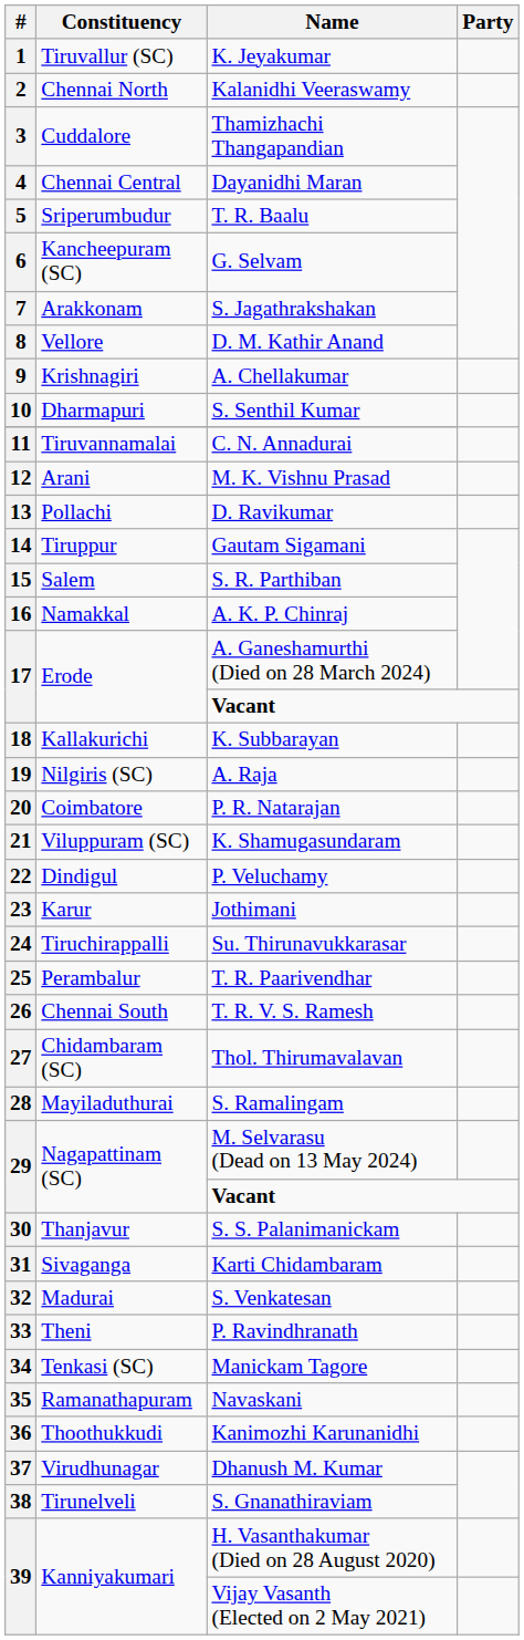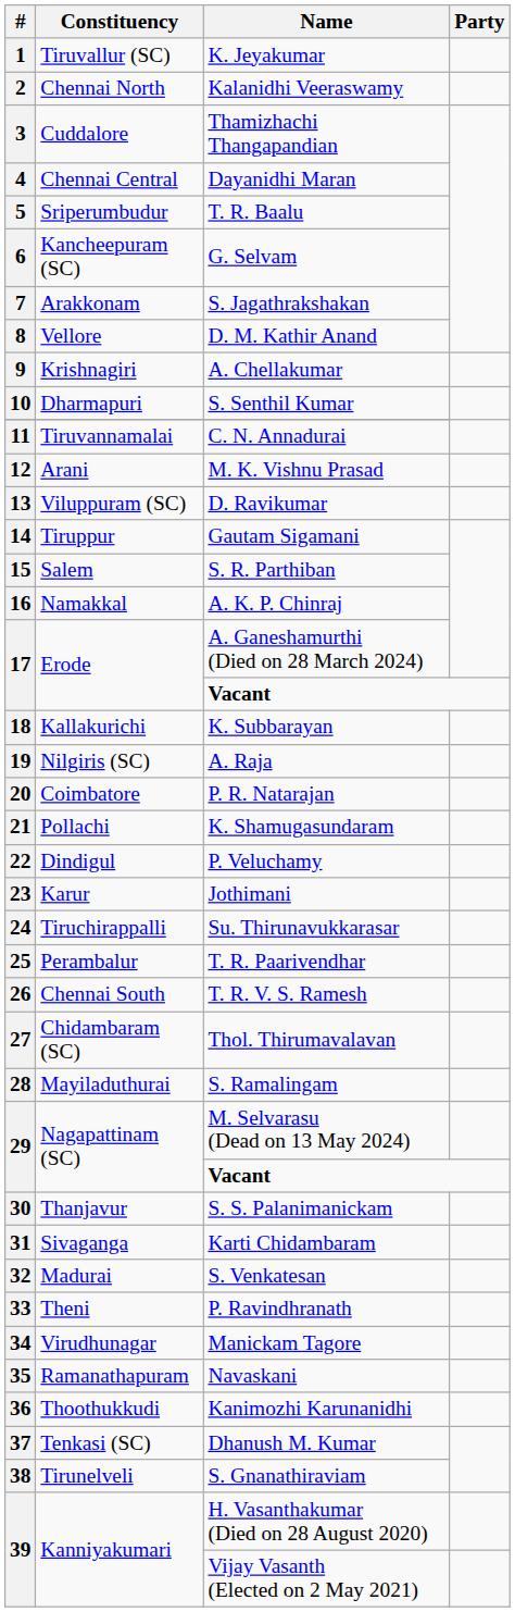13 | Constituency: Pollachi -> Viluppuram (SC)
21 | Constituency: Viluppuram (SC) -> Pollachi
34 | Constituency: Tenkasi (SC) -> Virudhunagar
37 | Constituency: Virudhunagar -> Tenkasi (SC)
